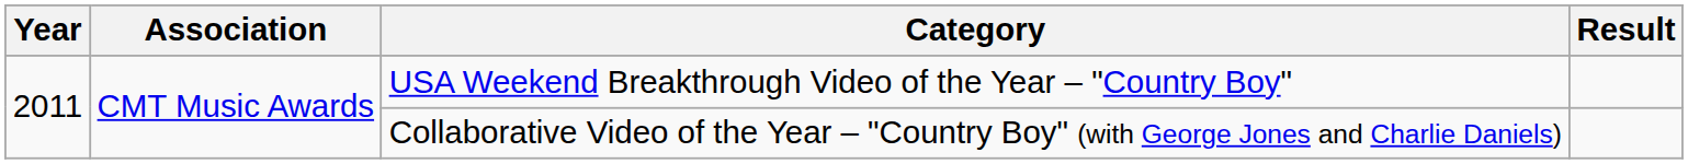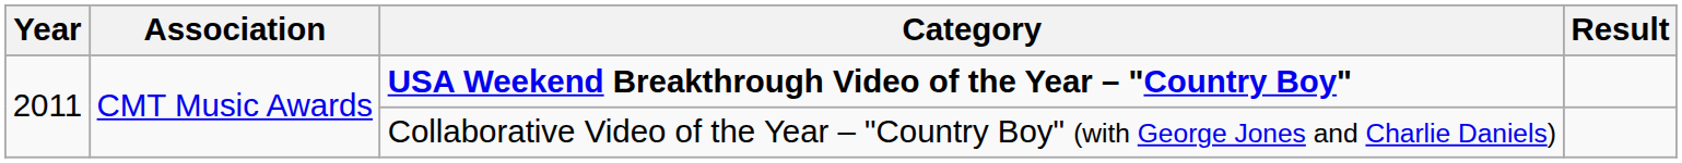USA Weekend Breakthrough Video of the Year – "Country Boy" | Category: normal -> bold
